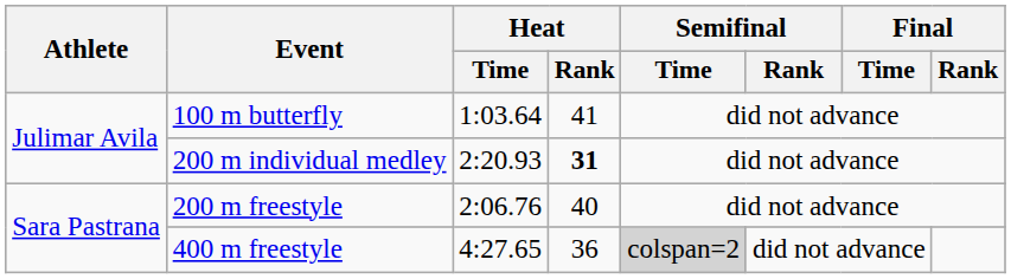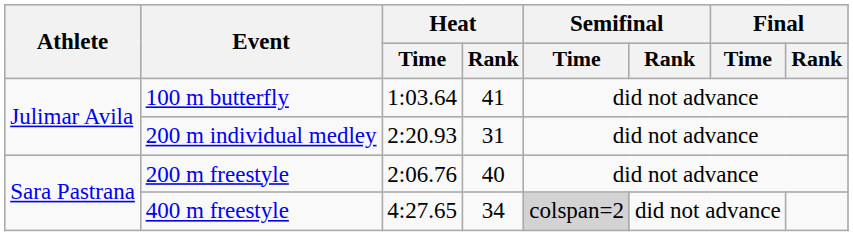200 m individual medley | Heat / Rank: bold -> normal
400 m freestyle | Heat / Rank: 36 -> 34
